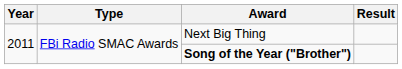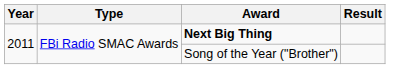Next Big Thing | Award: normal -> bold
Song of the Year ("Brother") | Award: bold -> normal
